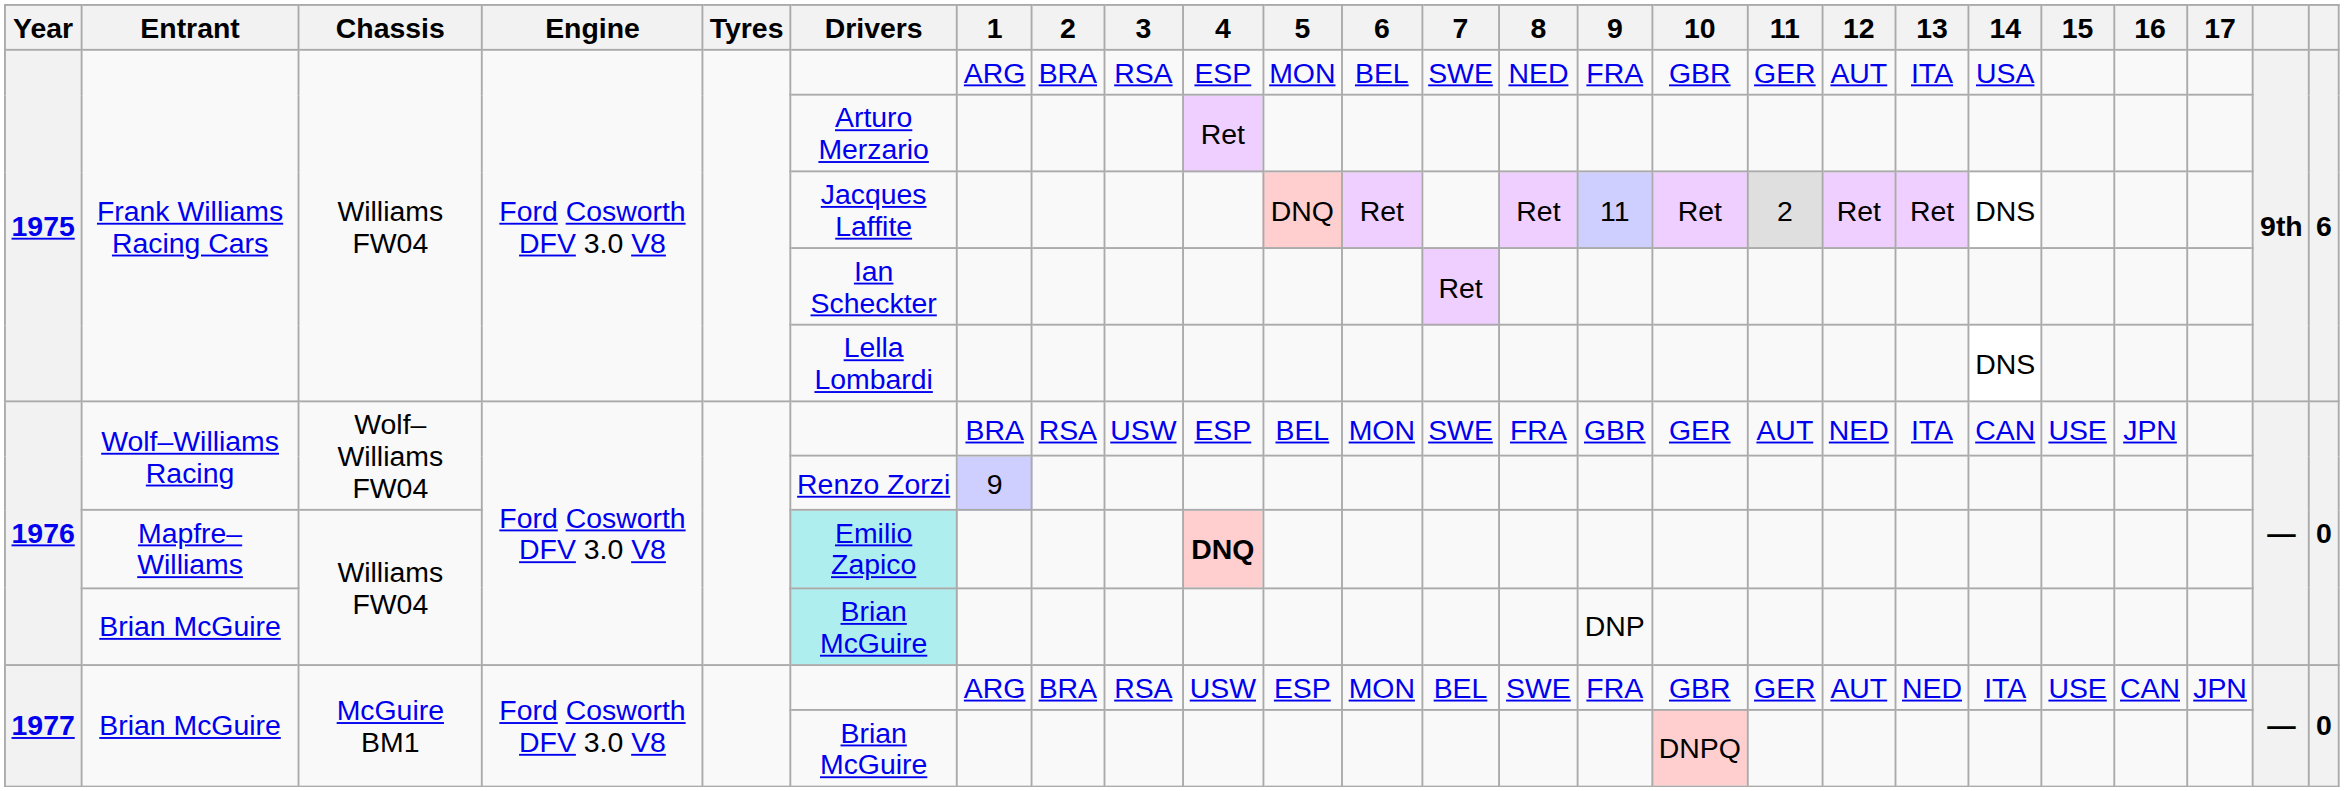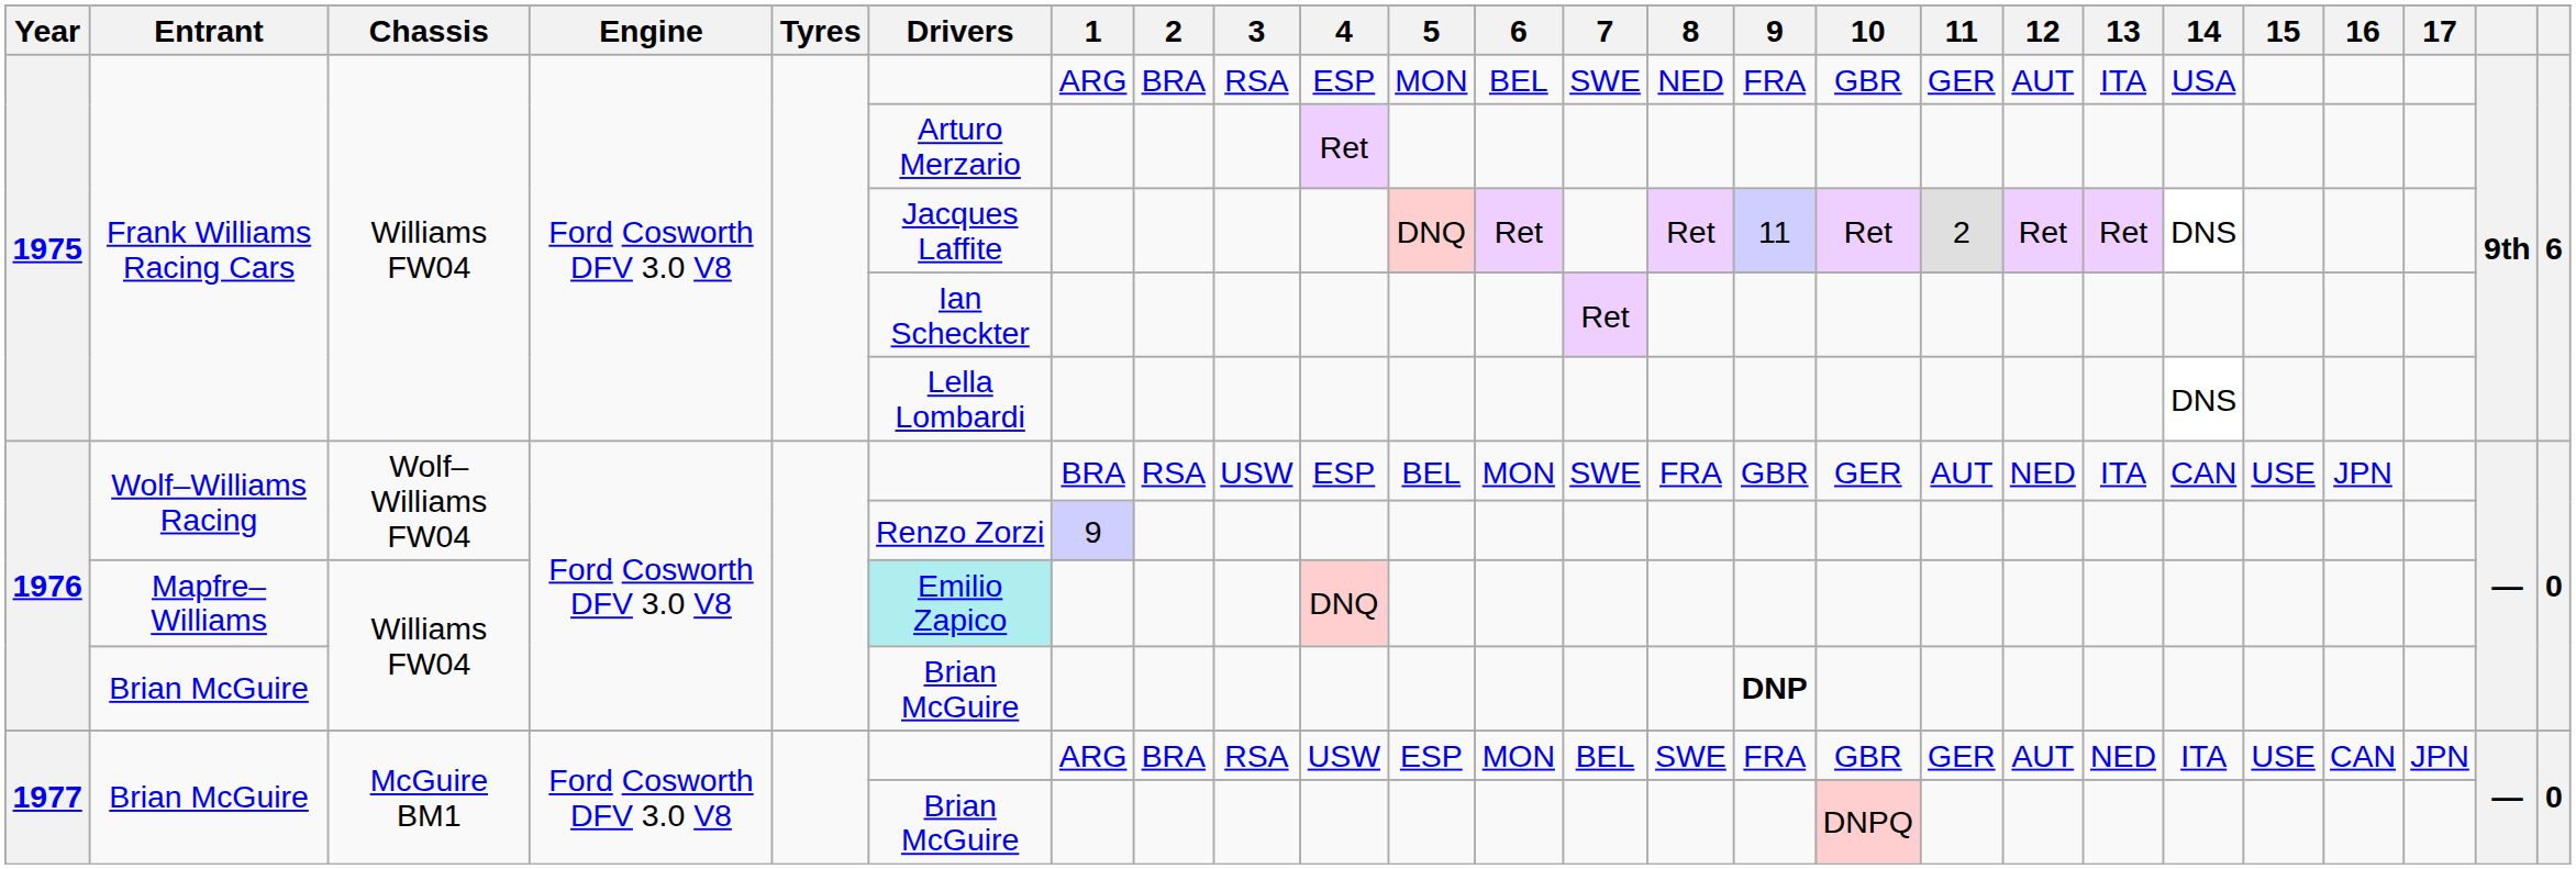Mapfre–Williams | 4: bold -> normal
1976 / Brian McGuire | Drivers: paleturquoise background -> no background
1976 / Brian McGuire | 9: normal -> bold
